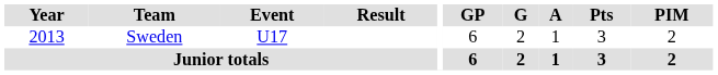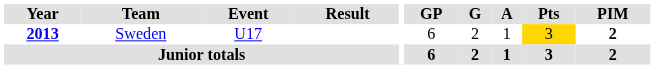Sweden | Year: normal -> bold
Sweden | Pts: no background -> gold background
Sweden | PIM: normal -> bold
